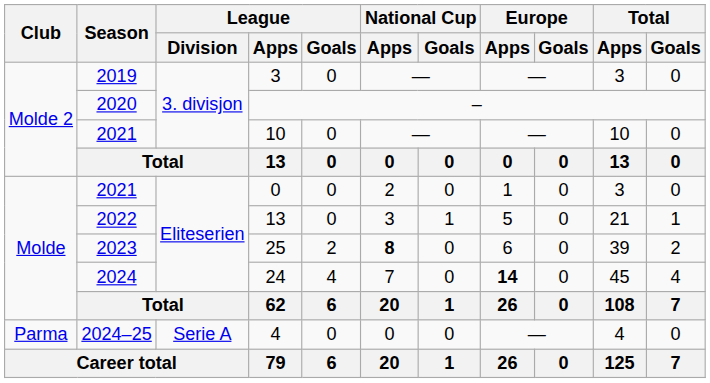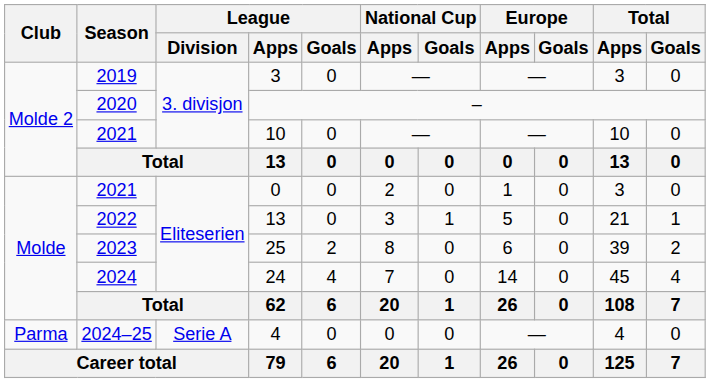25 | National Cup / Apps: bold -> normal
24 | Europe / Apps: bold -> normal
